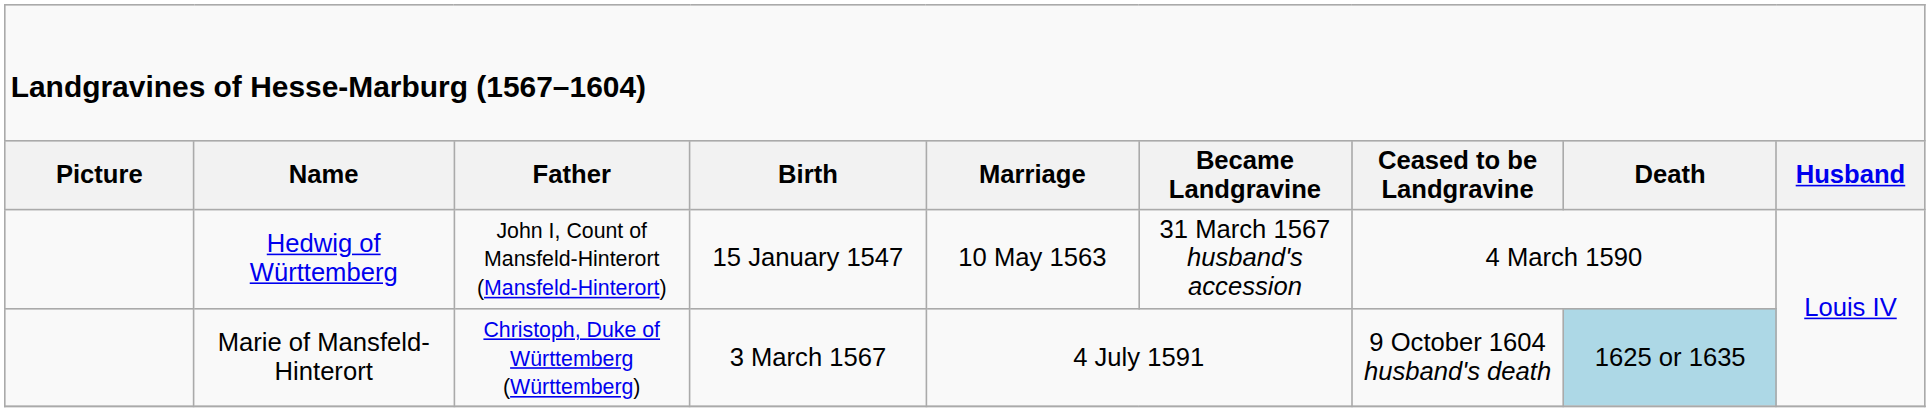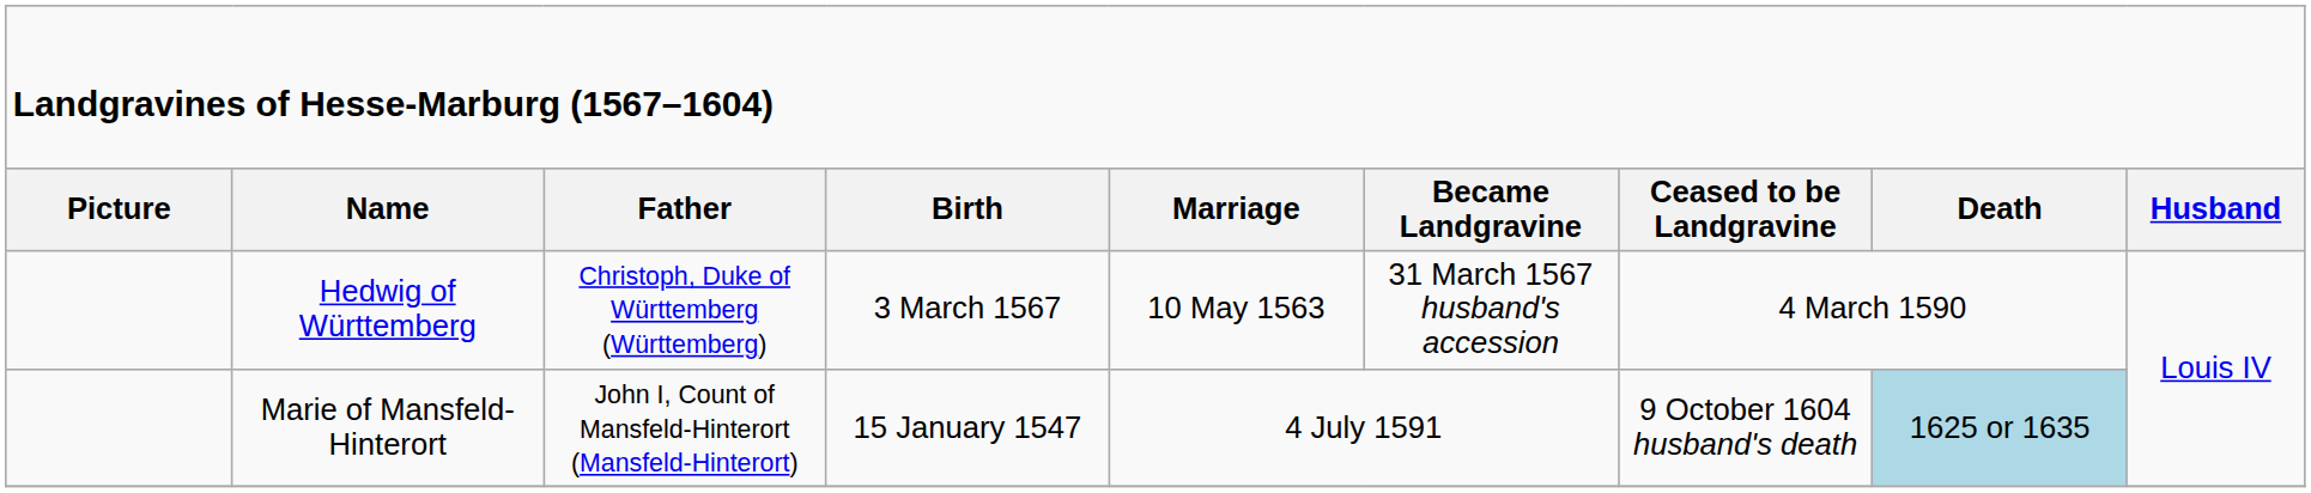Hedwig of Württemberg | column 3: John I, Count of Mansfeld-Hinterort (Mansfeld-Hinterort) -> Christoph, Duke of Württemberg (Württemberg)
Hedwig of Württemberg | column 4: 15 January 1547 -> 3 March 1567
Marie of Mansfeld-Hinterort | column 3: Christoph, Duke of Württemberg (Württemberg) -> John I, Count of Mansfeld-Hinterort (Mansfeld-Hinterort)
Marie of Mansfeld-Hinterort | column 4: 3 March 1567 -> 15 January 1547
